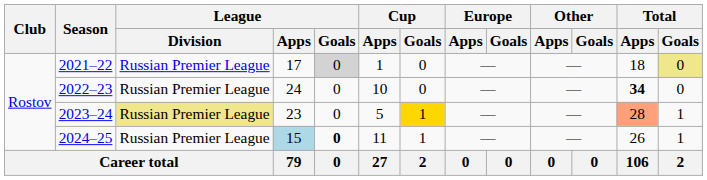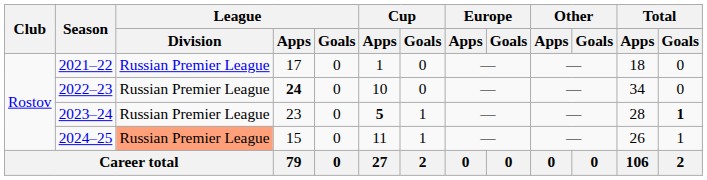2021–22 | League / Goals: lightgrey background -> no background
2021–22 | Total / Goals: khaki background -> no background
2022–23 | League / Apps: normal -> bold
2022–23 | Total / Apps: bold -> normal
2023–24 | League / Division: khaki background -> no background
2023–24 | Cup / Apps: normal -> bold
2023–24 | Cup / Goals: gold background -> no background
2023–24 | Total / Apps: lightsalmon background -> no background
2023–24 | Total / Goals: normal -> bold
2024–25 | League / Division: no background -> lightsalmon background
2024–25 | League / Apps: lightblue background -> no background
2024–25 | League / Goals: bold -> normal
